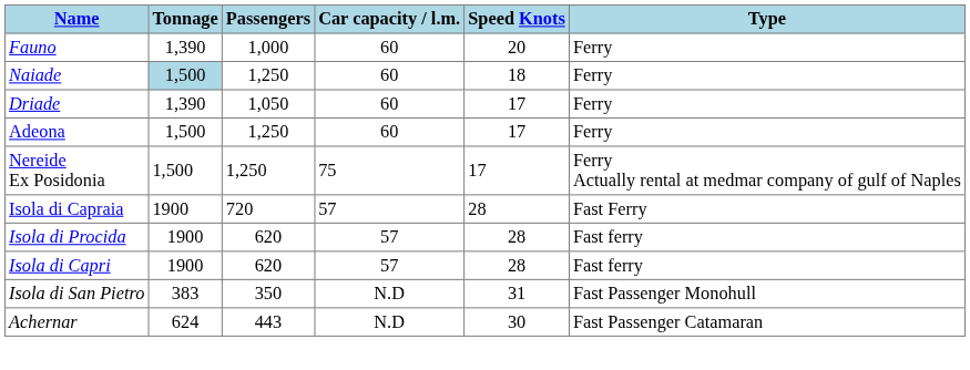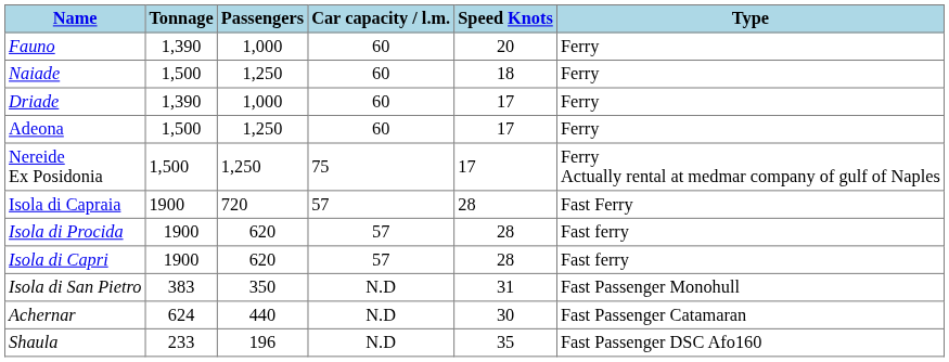Naiade | Tonnage: lightblue background -> no background
Driade | Passengers: 1,050 -> 1,000
Achernar | Passengers: 443 -> 440
+ row: Shaula | 233 | 196 | N.D | 35 | Fast Passenger DSC Afo160
